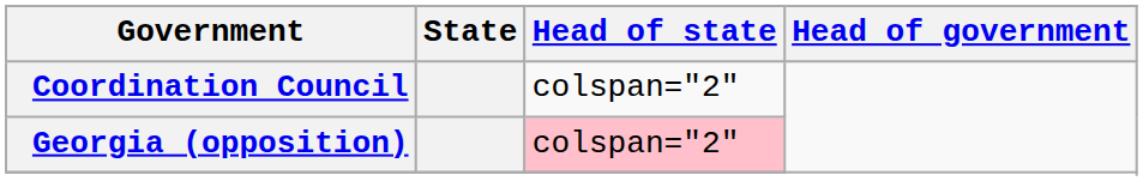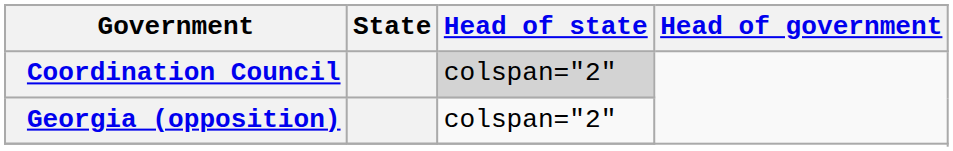Coordination Council | Head of state: no background -> lightgrey background
Georgia (opposition) | Head of state: pink background -> no background
